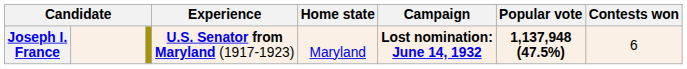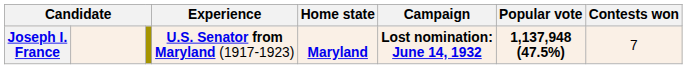Joseph I. France | Home state: normal -> bold
Joseph I. France | Contests won: 6 -> 7
